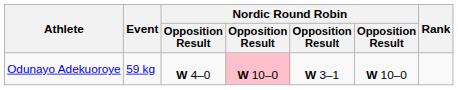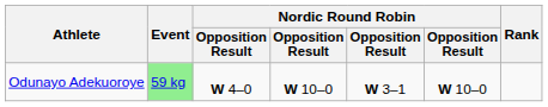Odunayo Adekuoroye | Event: no background -> lightgreen background
Odunayo Adekuoroye | column 4: pink background -> no background
